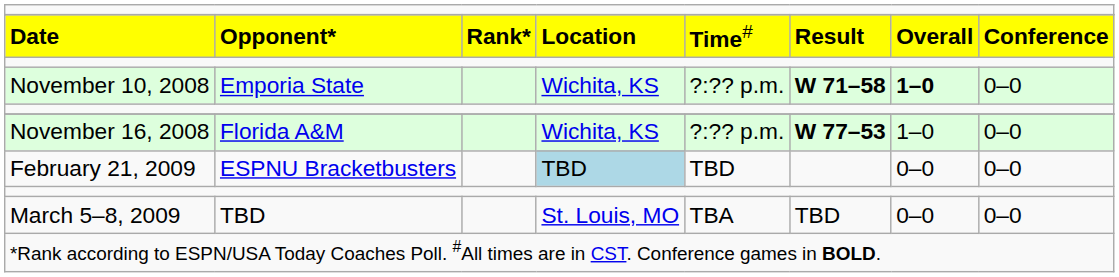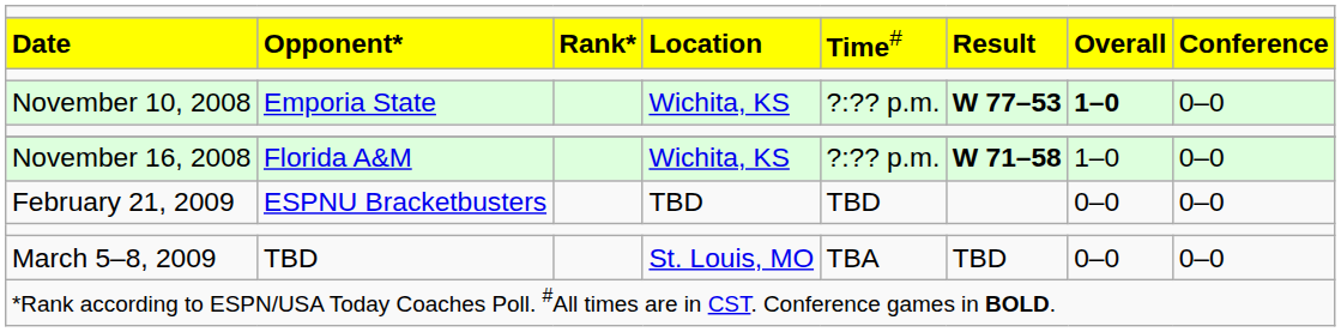November 10, 2008 | column 6: W 71–58 -> W 77–53
November 16, 2008 | column 6: W 77–53 -> W 71–58
February 21, 2009 | column 4: lightblue background -> no background
